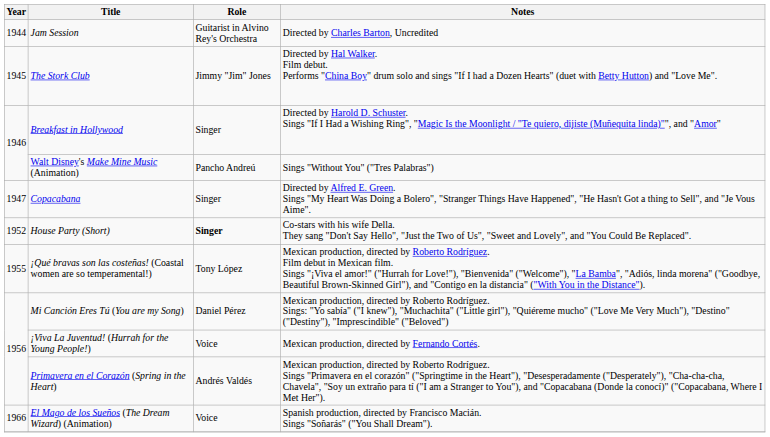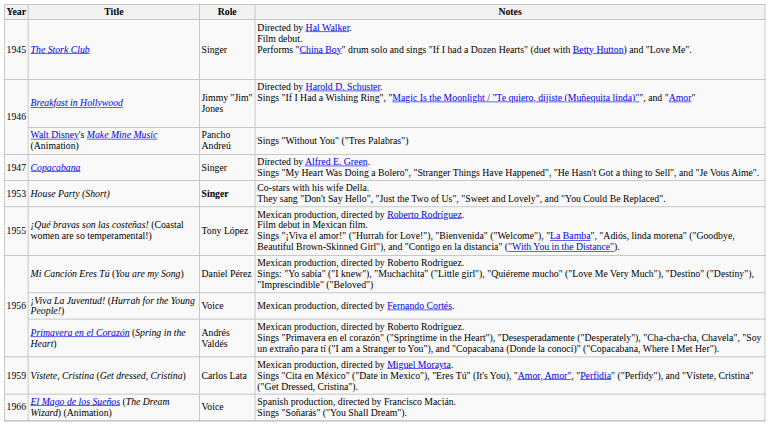- row: 1944 | Jam Session | Guitarist in Alvino Rey's Orchestra | Directed by Charles Barton, Uncredited
The Stork Club | Role: Jimmy "Jim" Jones -> Singer
Breakfast in Hollywood | Role: Singer -> Jimmy "Jim" Jones
House Party (Short) | Year: 1952 -> 1953
+ row: 1959 | Vístete, Cristina (Get dressed, Cristina) | Carlos Lata | Mexican production, directed by Miguel Morayta. Sings "Cita en México" ("Date in Mexico"), "Eres Tú" (It's You), "Amor, Amor", "Perfidia" ("Perfidy"), and "Vístete, Cristina" ("Get Dressed, Cristina").
